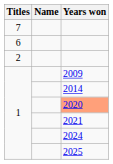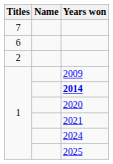2014 | Years won: normal -> bold
2020 | Years won: lightsalmon background -> no background
